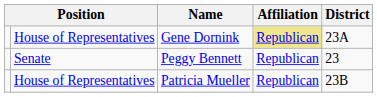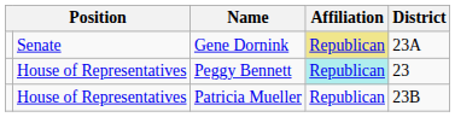Gene Dornink | column 2: House of Representatives -> Senate
Peggy Bennett | column 2: Senate -> House of Representatives
Peggy Bennett | Affiliation: no background -> paleturquoise background
